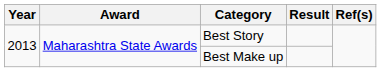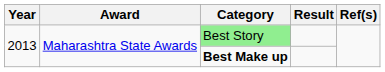Best Story | Category: no background -> lightgreen background
Best Make up | Category: normal -> bold
